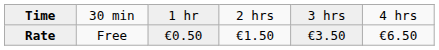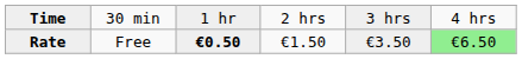Rate | column 3: normal -> bold
Rate | column 6: no background -> lightgreen background
